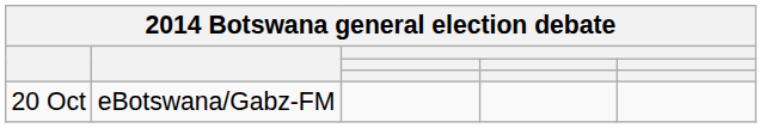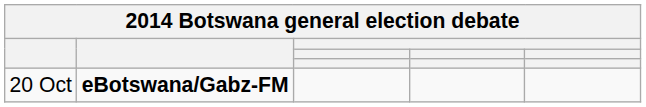20 Oct | column 2: normal -> bold
